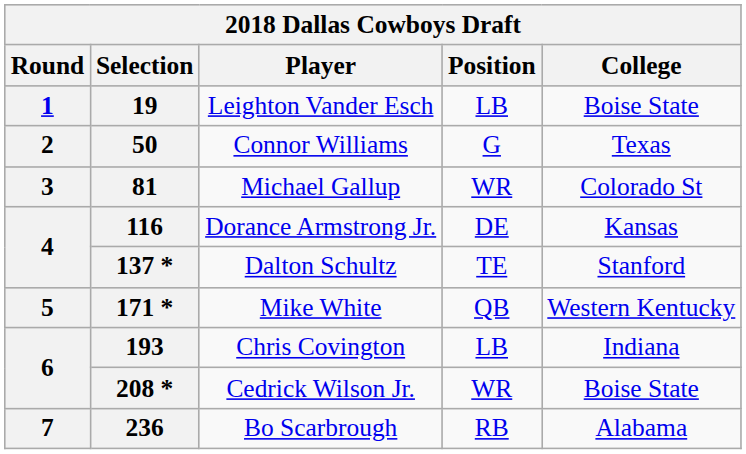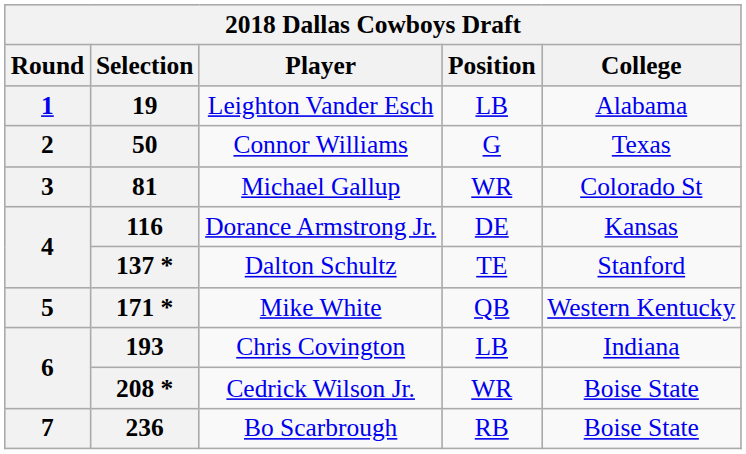19 | College: Boise State -> Alabama
236 | College: Alabama -> Boise State
